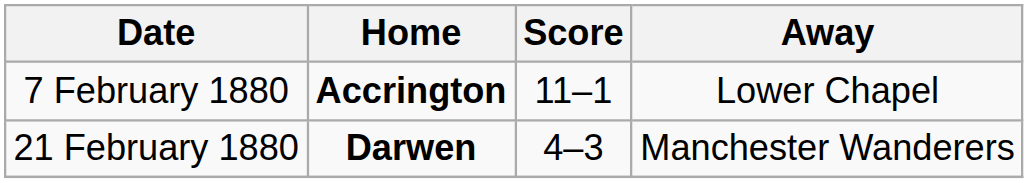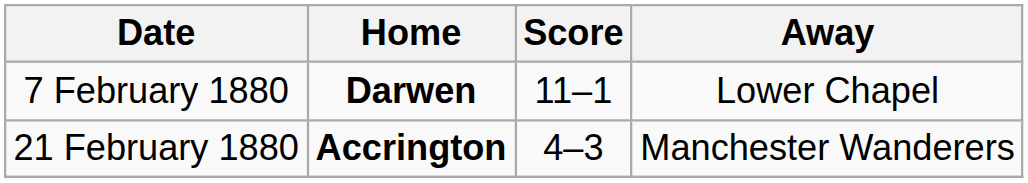7 February 1880 | Home: Accrington -> Darwen
21 February 1880 | Home: Darwen -> Accrington
